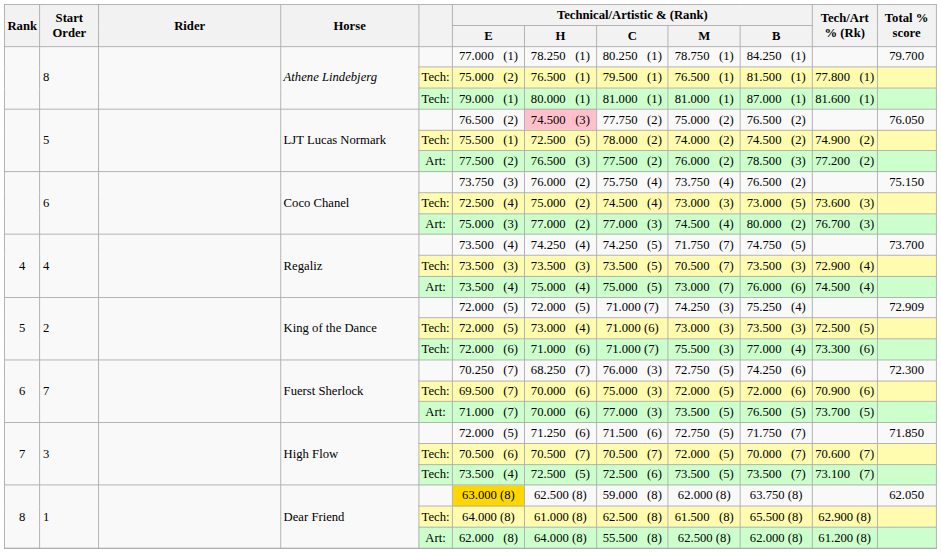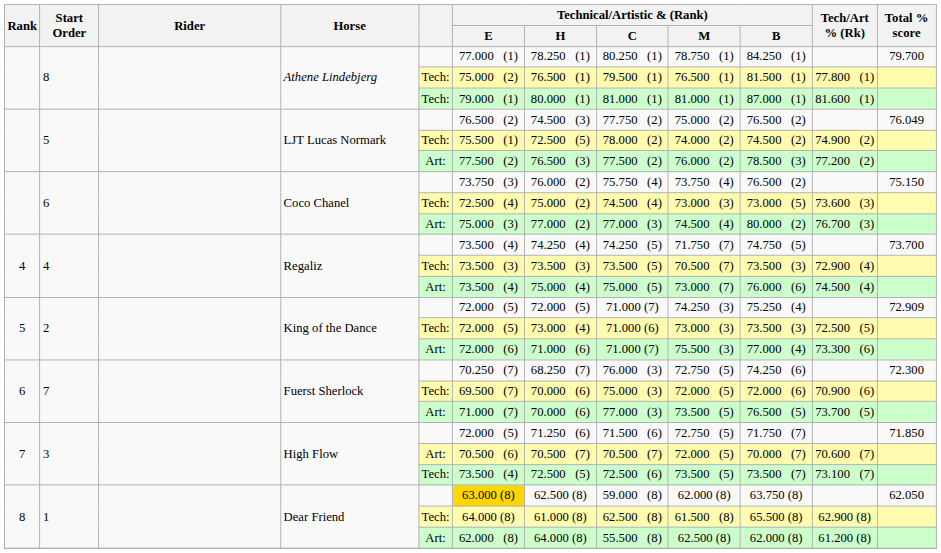row 6 | Technical/Artistic & (Rank) / H: pink background -> no background
row 6 | Total % score: 76.050 -> 76.049
row 17 | column 5: Tech: -> Art:
row 22 | column 5: Tech: -> Art:
